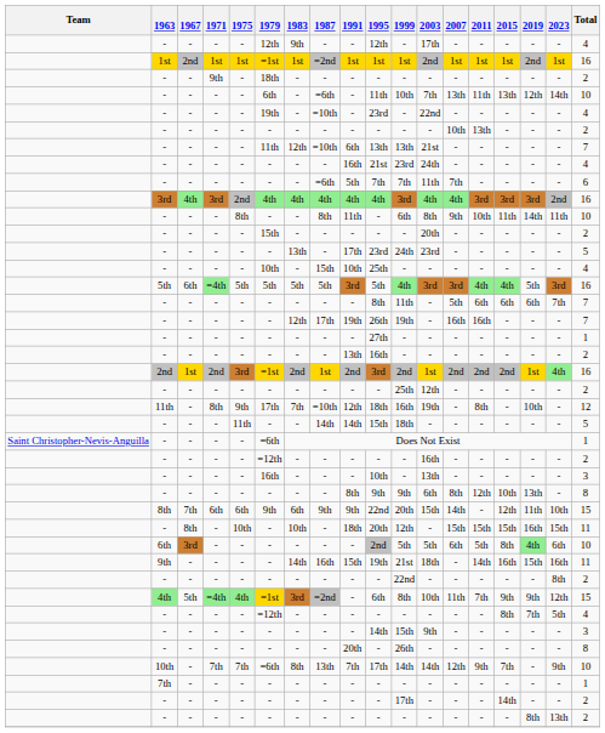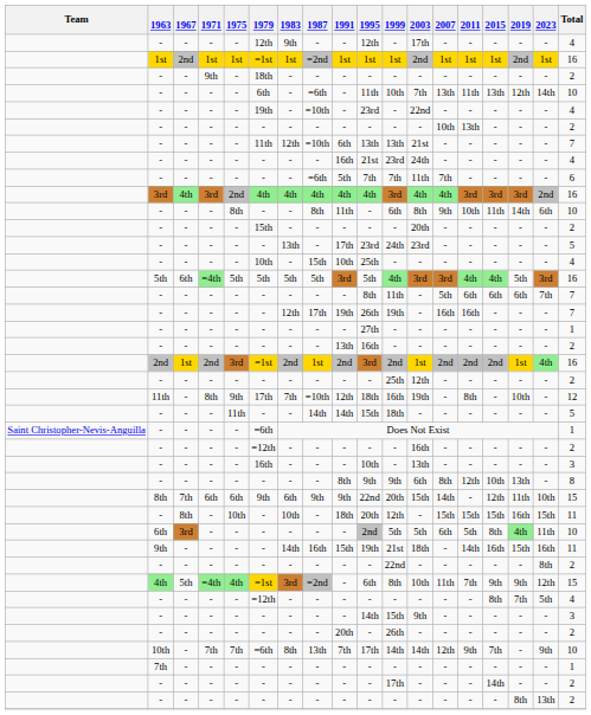row 12 | 2023: 11th -> 6th
row 31 | 2023: 6th -> 11th
row 37 | Total: 8 -> 2
